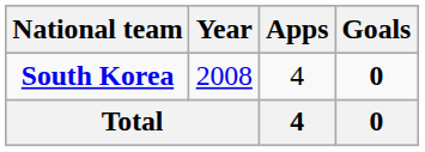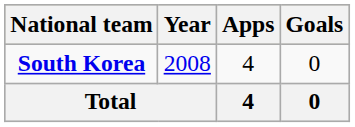South Korea | Goals: bold -> normal
